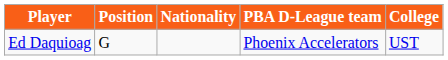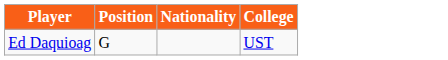- column: PBA D-League team | Phoenix Accelerators
